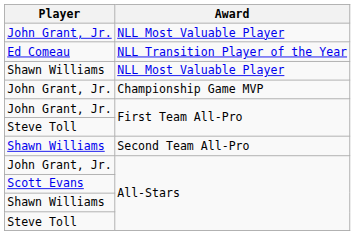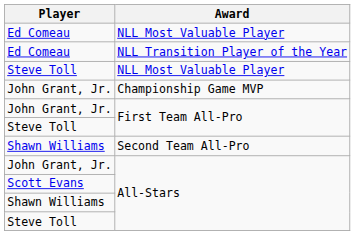row 2 | Player: John Grant, Jr. -> Ed Comeau
row 4 | Player: Shawn Williams -> Steve Toll
